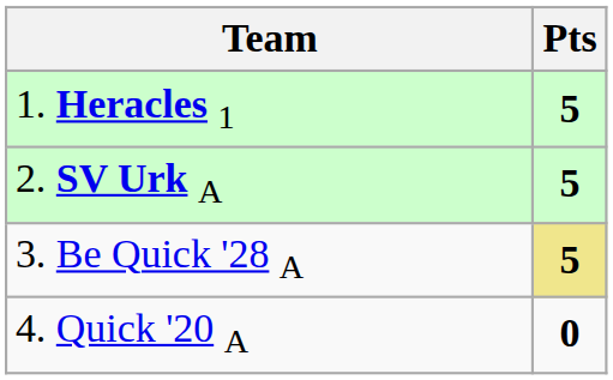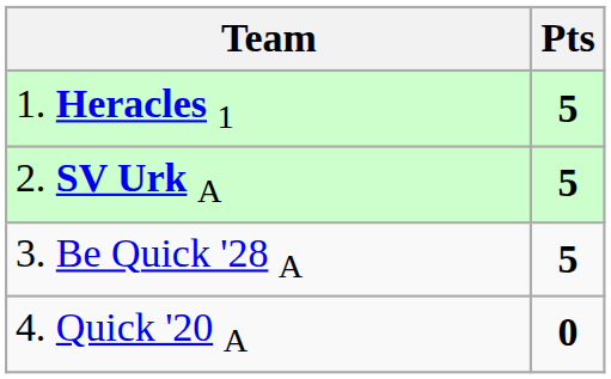3. Be Quick '28 A | Pts: khaki background -> no background
